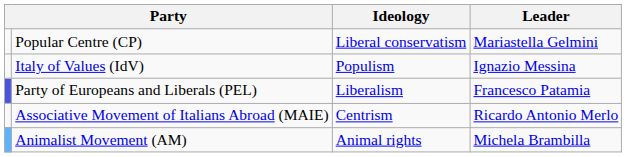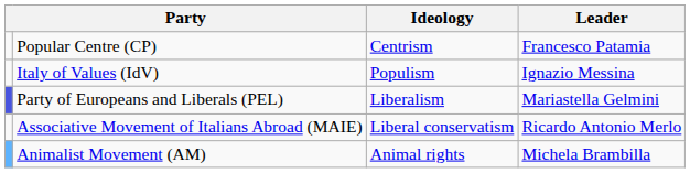Popular Centre (CP) | Ideology: Liberal conservatism -> Centrism
Popular Centre (CP) | Leader: Mariastella Gelmini -> Francesco Patamia
Party of Europeans and Liberals (PEL) | Leader: Francesco Patamia -> Mariastella Gelmini
Associative Movement of Italians Abroad (MAIE) | Ideology: Centrism -> Liberal conservatism
